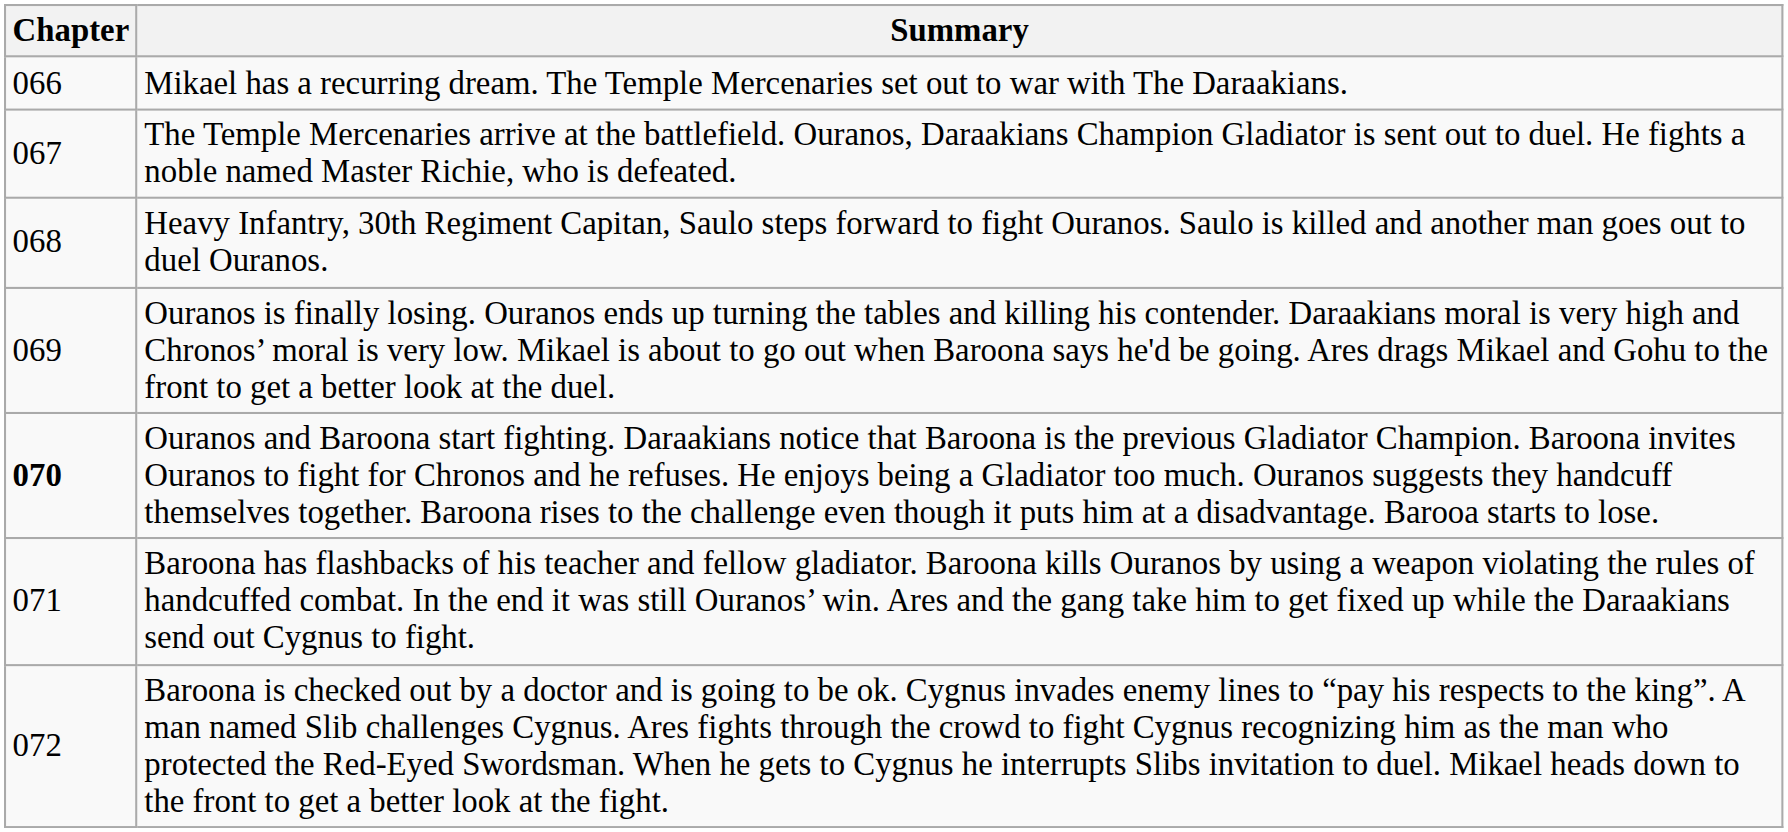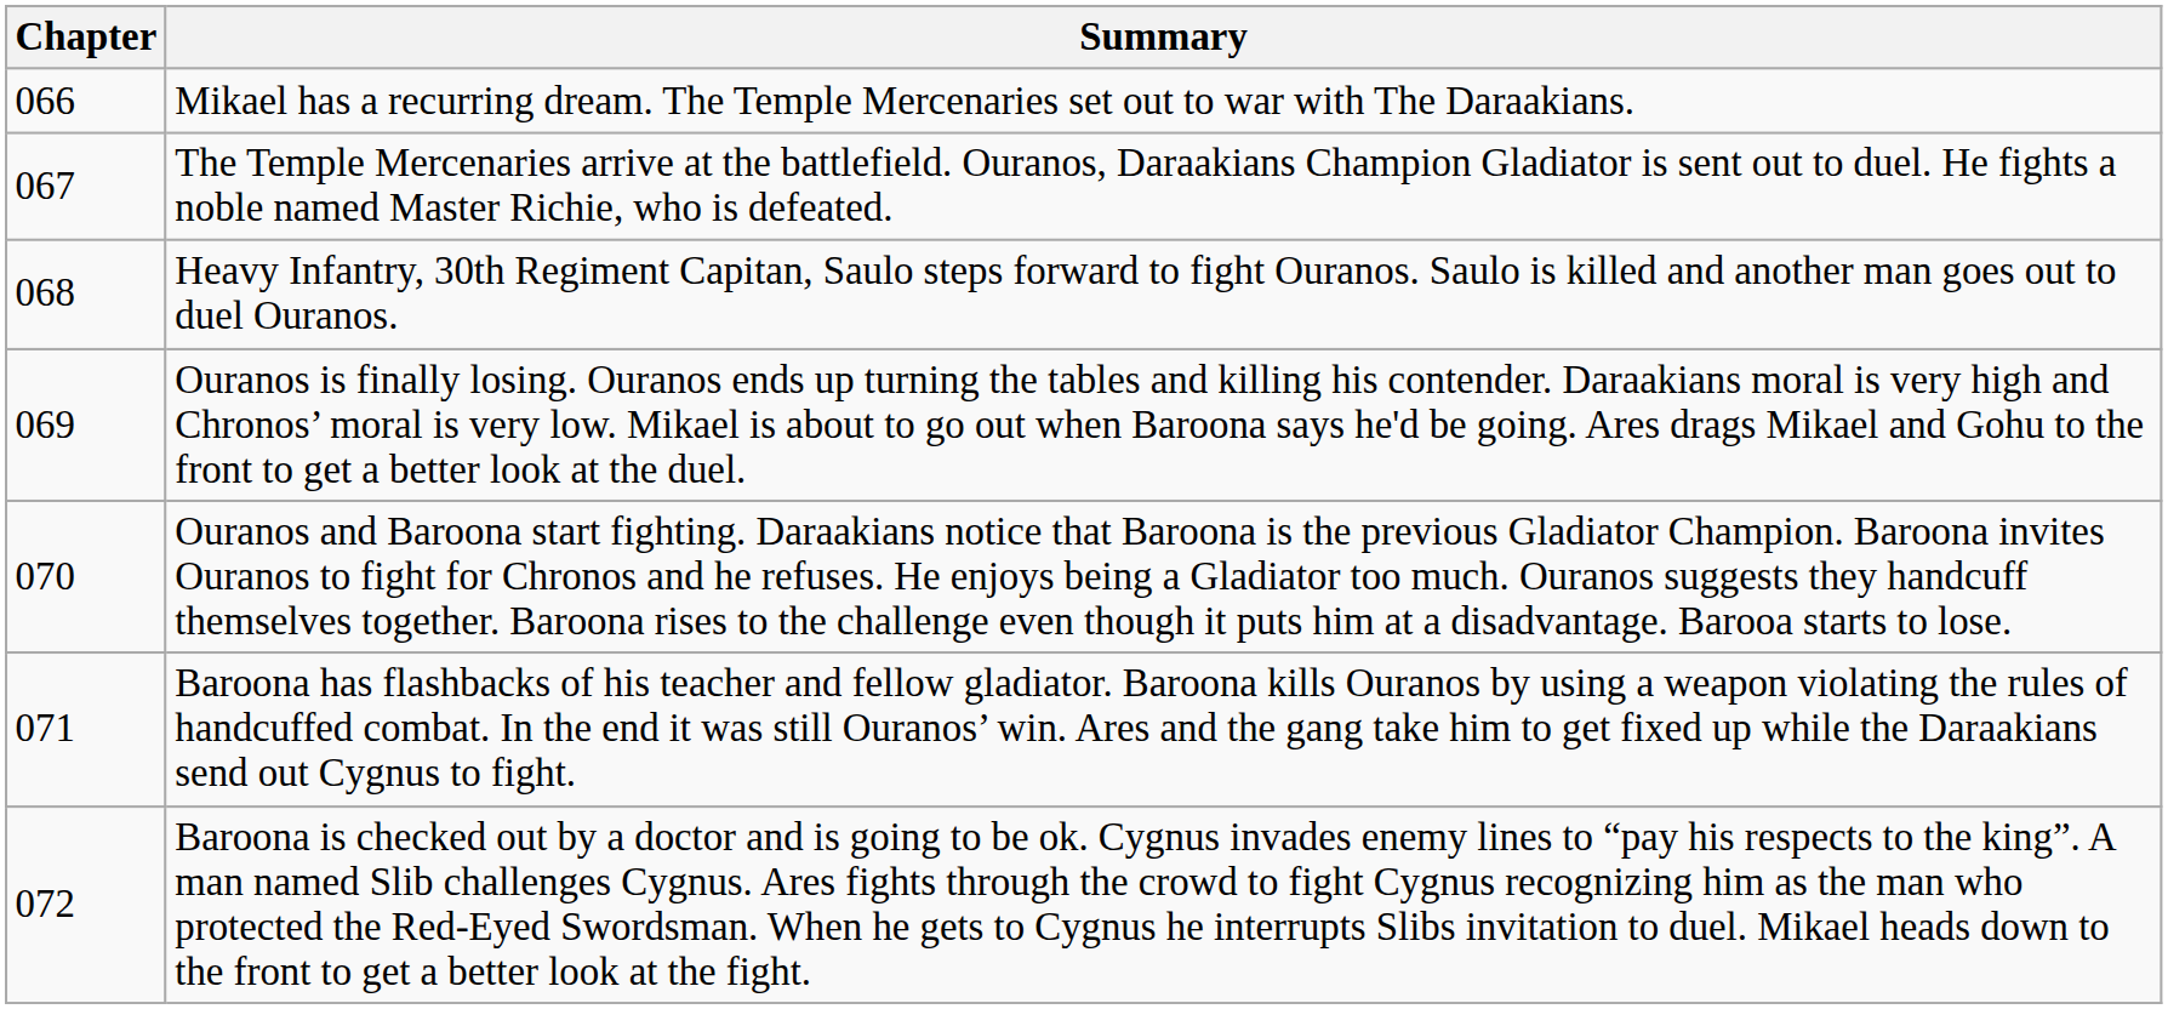row 6 | Chapter: bold -> normal
